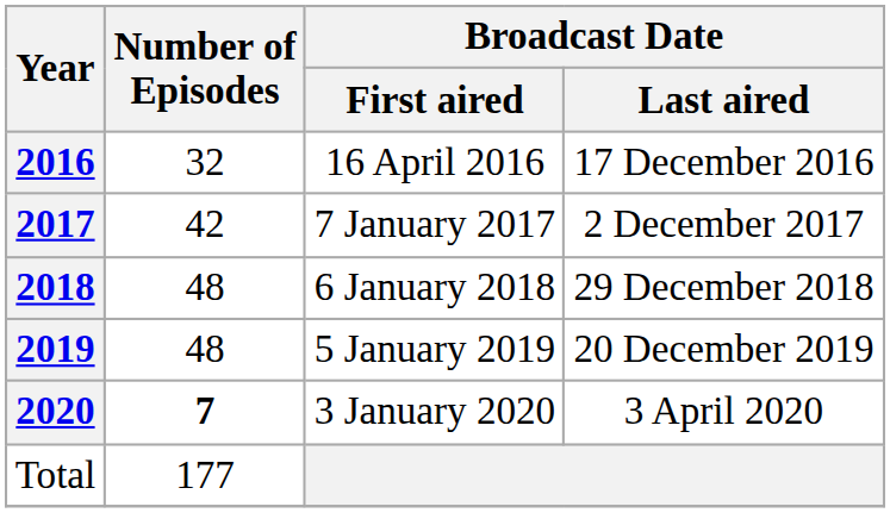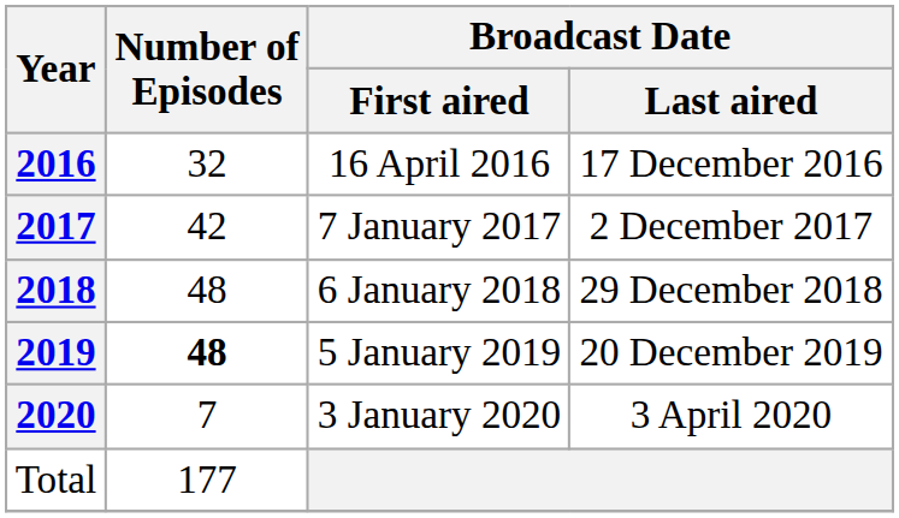5 January 2019 | Number of Episodes: normal -> bold
3 January 2020 | Number of Episodes: bold -> normal
